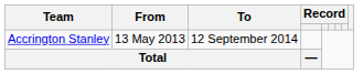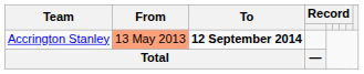Accrington Stanley | From: no background -> lightsalmon background
Accrington Stanley | To: normal -> bold
